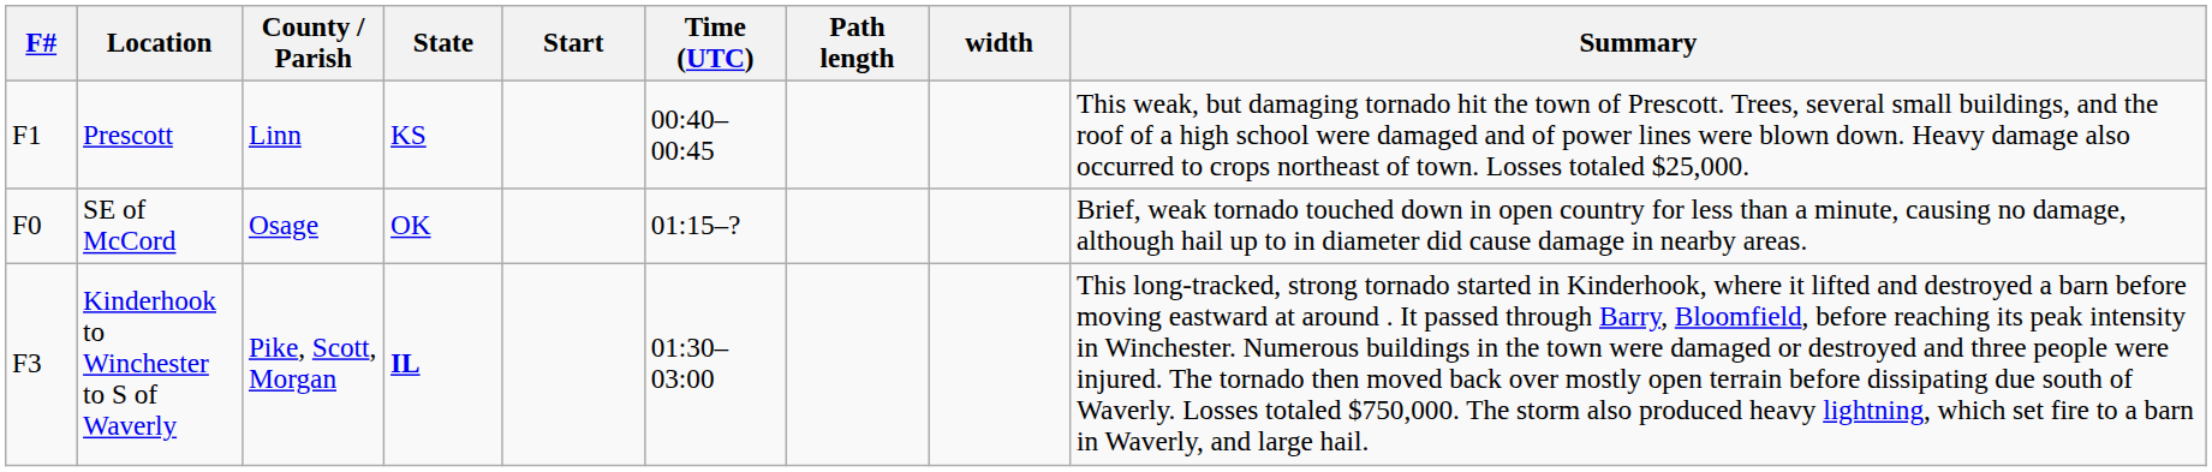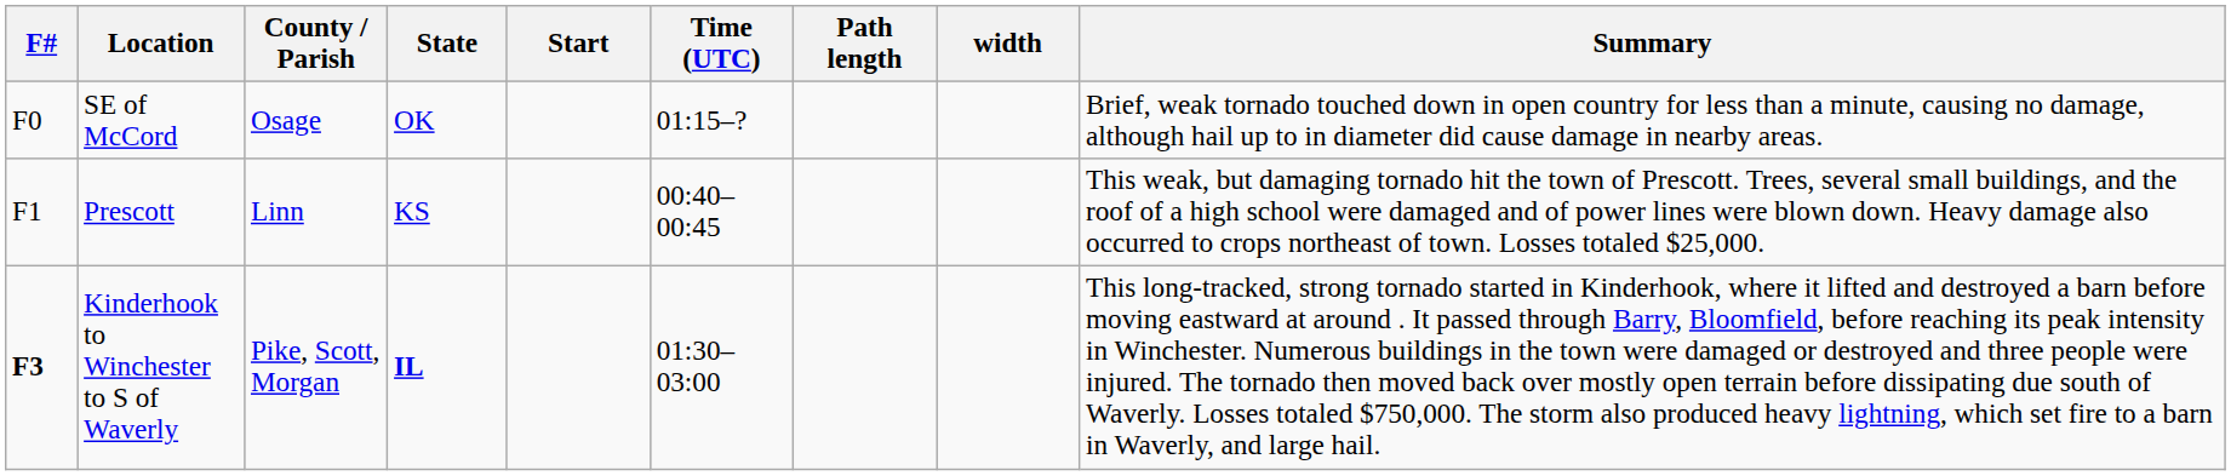rows swapped: Prescott <-> SE of McCord
Kinderhook to Winchester to S of Waverly | F#: normal -> bold
